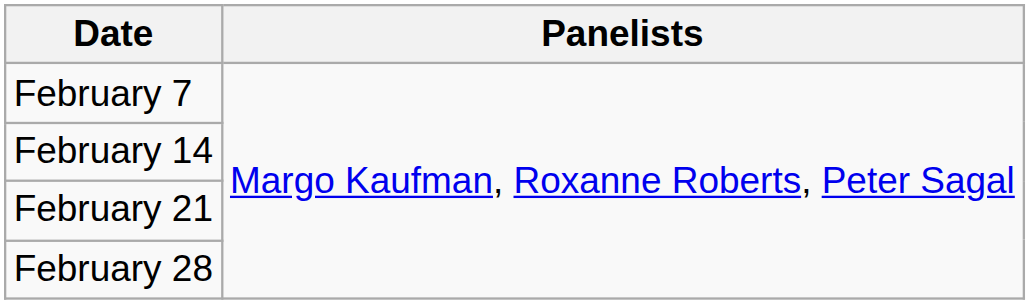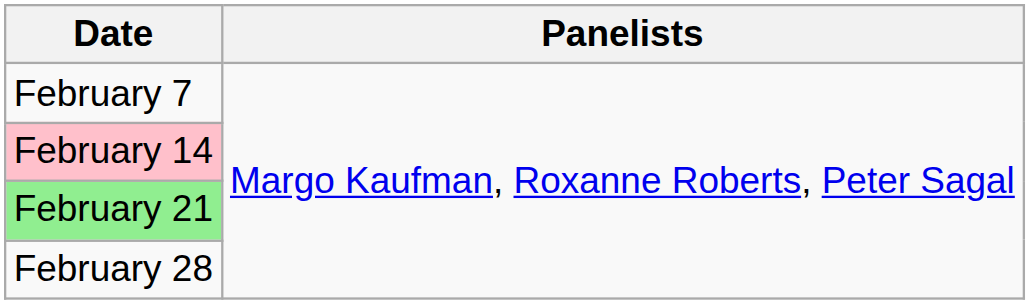February 14 | Date: no background -> pink background
February 21 | Date: no background -> lightgreen background
